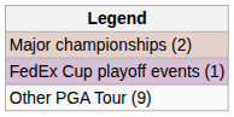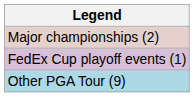row 4 | column 1: no background -> lightblue background
